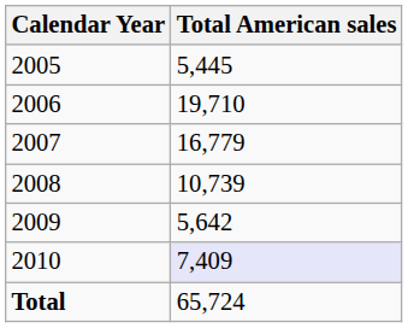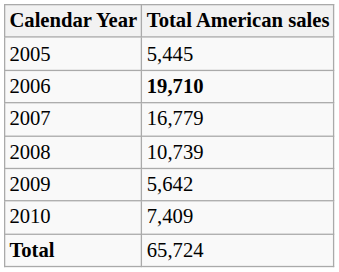2006 | Total American sales: normal -> bold
2010 | Total American sales: lavender background -> no background
